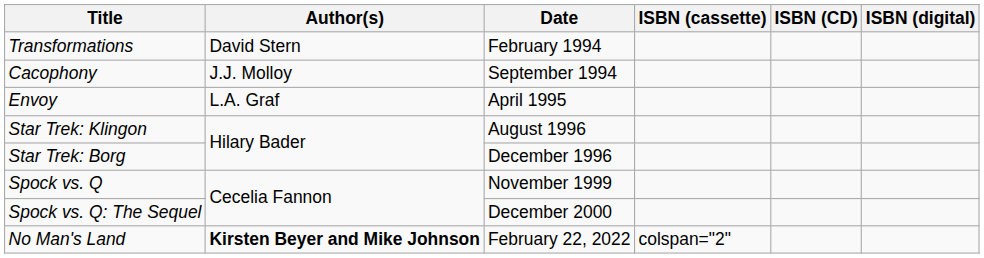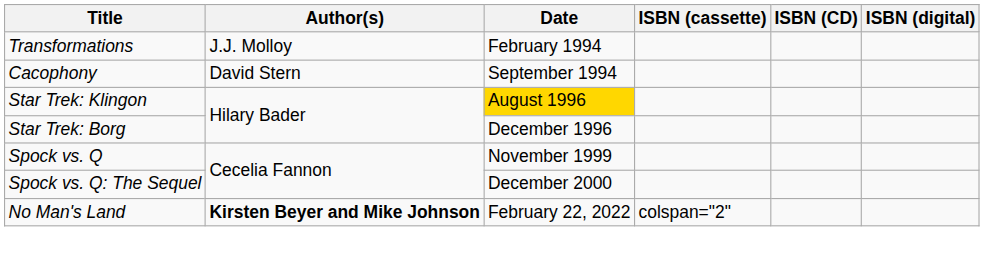Transformations | Author(s): David Stern -> J.J. Molloy
Cacophony | Author(s): J.J. Molloy -> David Stern
- row: Envoy | L.A. Graf | April 1995
Star Trek: Klingon | Date: no background -> gold background
